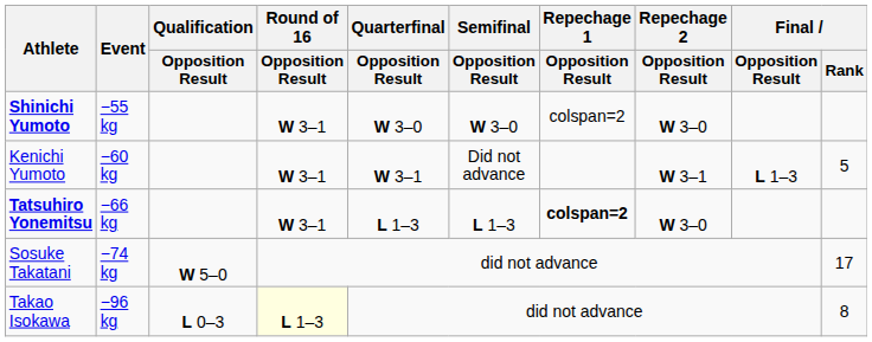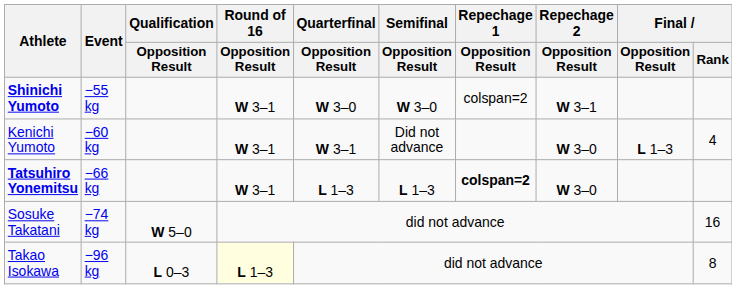Shinichi Yumoto | Repechage 2 / Opposition Result: W 3–0 -> W 3–1
Kenichi Yumoto | Repechage 2 / Opposition Result: W 3–1 -> W 3–0
Kenichi Yumoto | Final / Rank: 5 -> 4
Sosuke Takatani | Final / Rank: 17 -> 16
